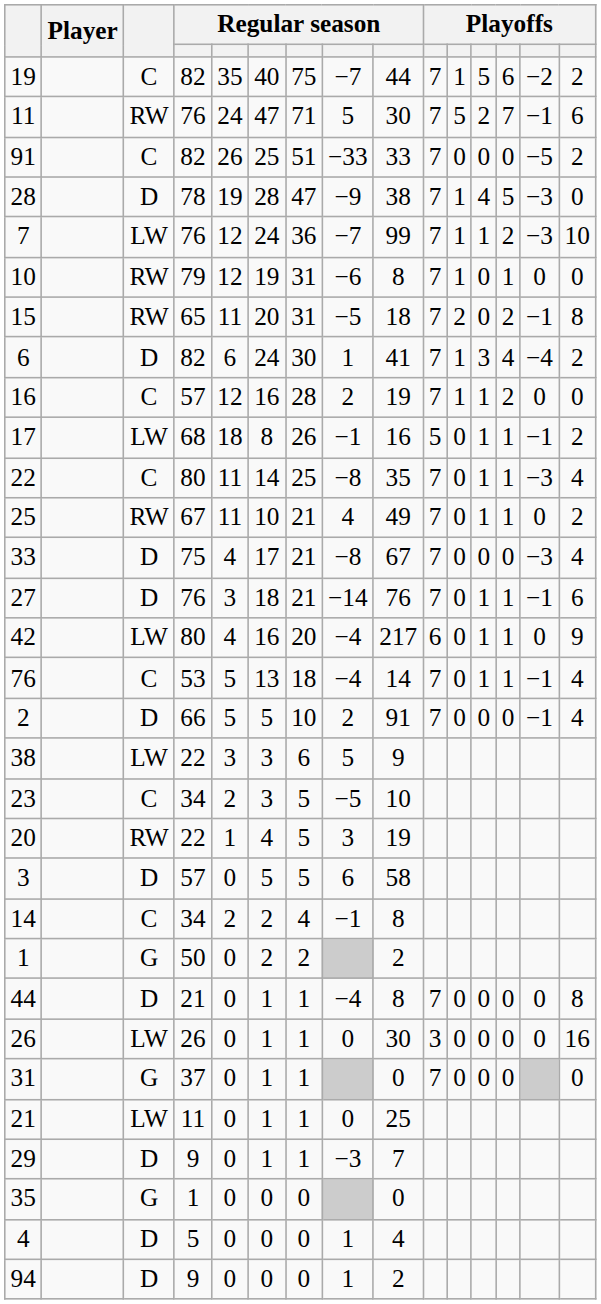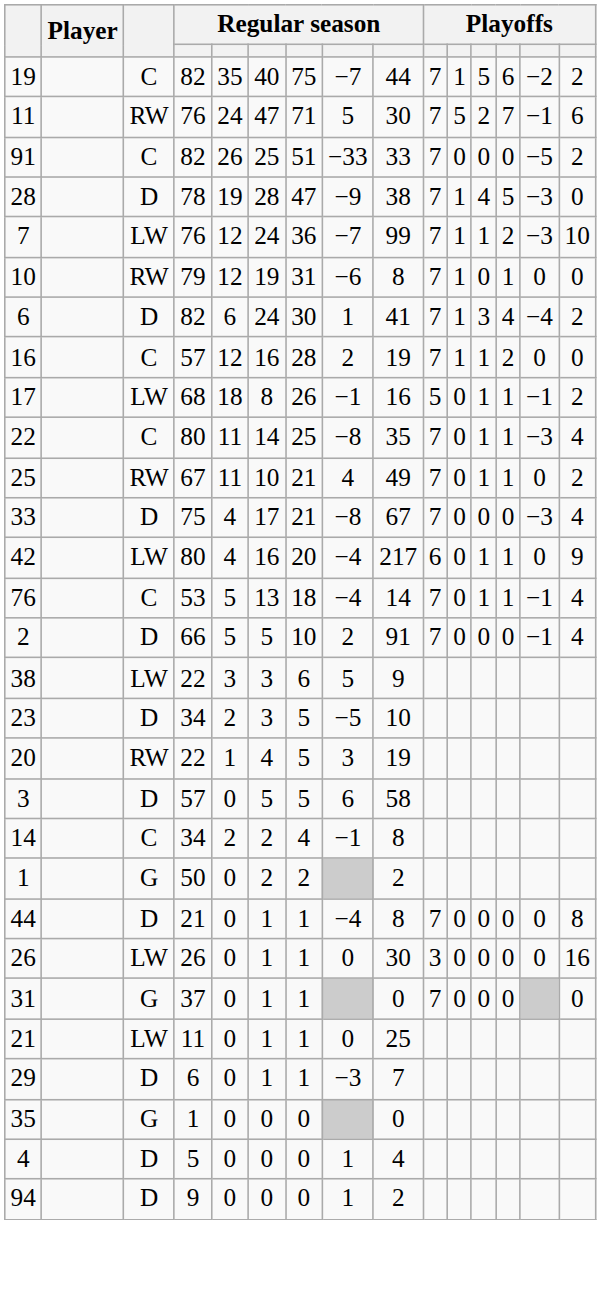- row: 15 | RW | 65 | 11 | 20 | 31 | −5 | 18 | 7 | 2 | 0 | 2 | −1 | 8
- row: 27 | D | 76 | 3 | 18 | 21 | −14 | 76 | 7 | 0 | 1 | 1 | −1 | 6
23 | column 3: C -> D
29 | column 4: 9 -> 6
